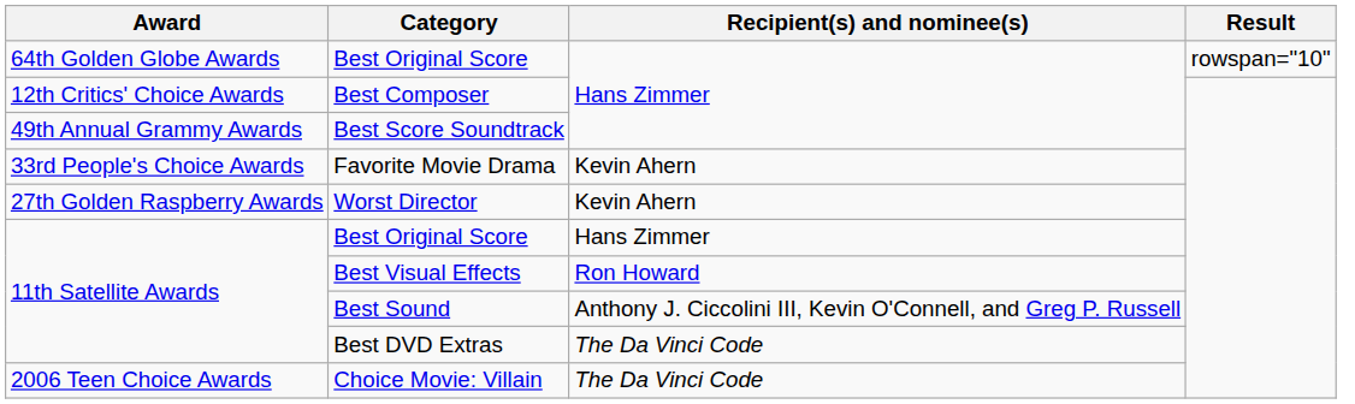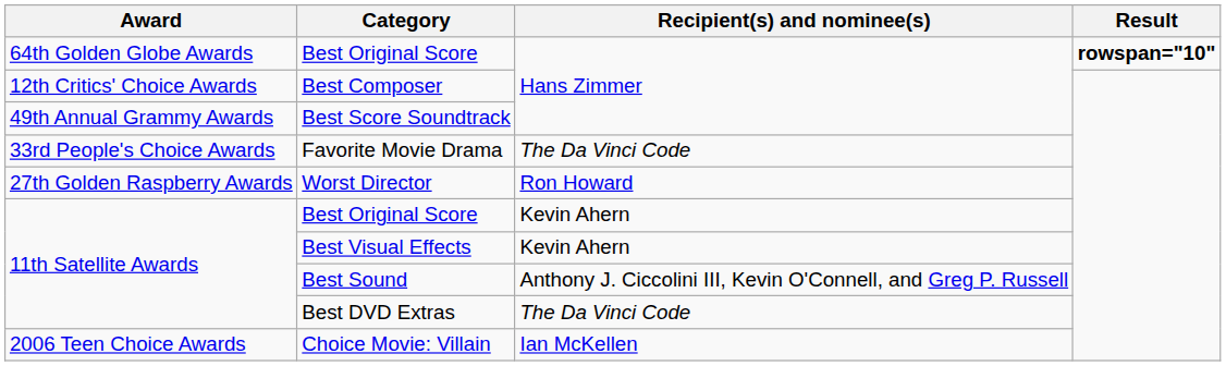64th Golden Globe Awards / Best Original Score | Result: normal -> bold
Favorite Movie Drama | Recipient(s) and nominee(s): Kevin Ahern -> The Da Vinci Code
Worst Director | Recipient(s) and nominee(s): Kevin Ahern -> Ron Howard
11th Satellite Awards / Best Original Score | Recipient(s) and nominee(s): Hans Zimmer -> Kevin Ahern
Best Visual Effects | Recipient(s) and nominee(s): Ron Howard -> Kevin Ahern
Choice Movie: Villain | Recipient(s) and nominee(s): The Da Vinci Code -> Ian McKellen
